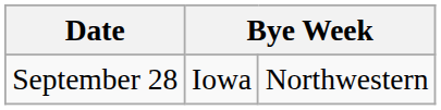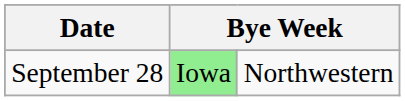September 28 | column 2: no background -> lightgreen background
